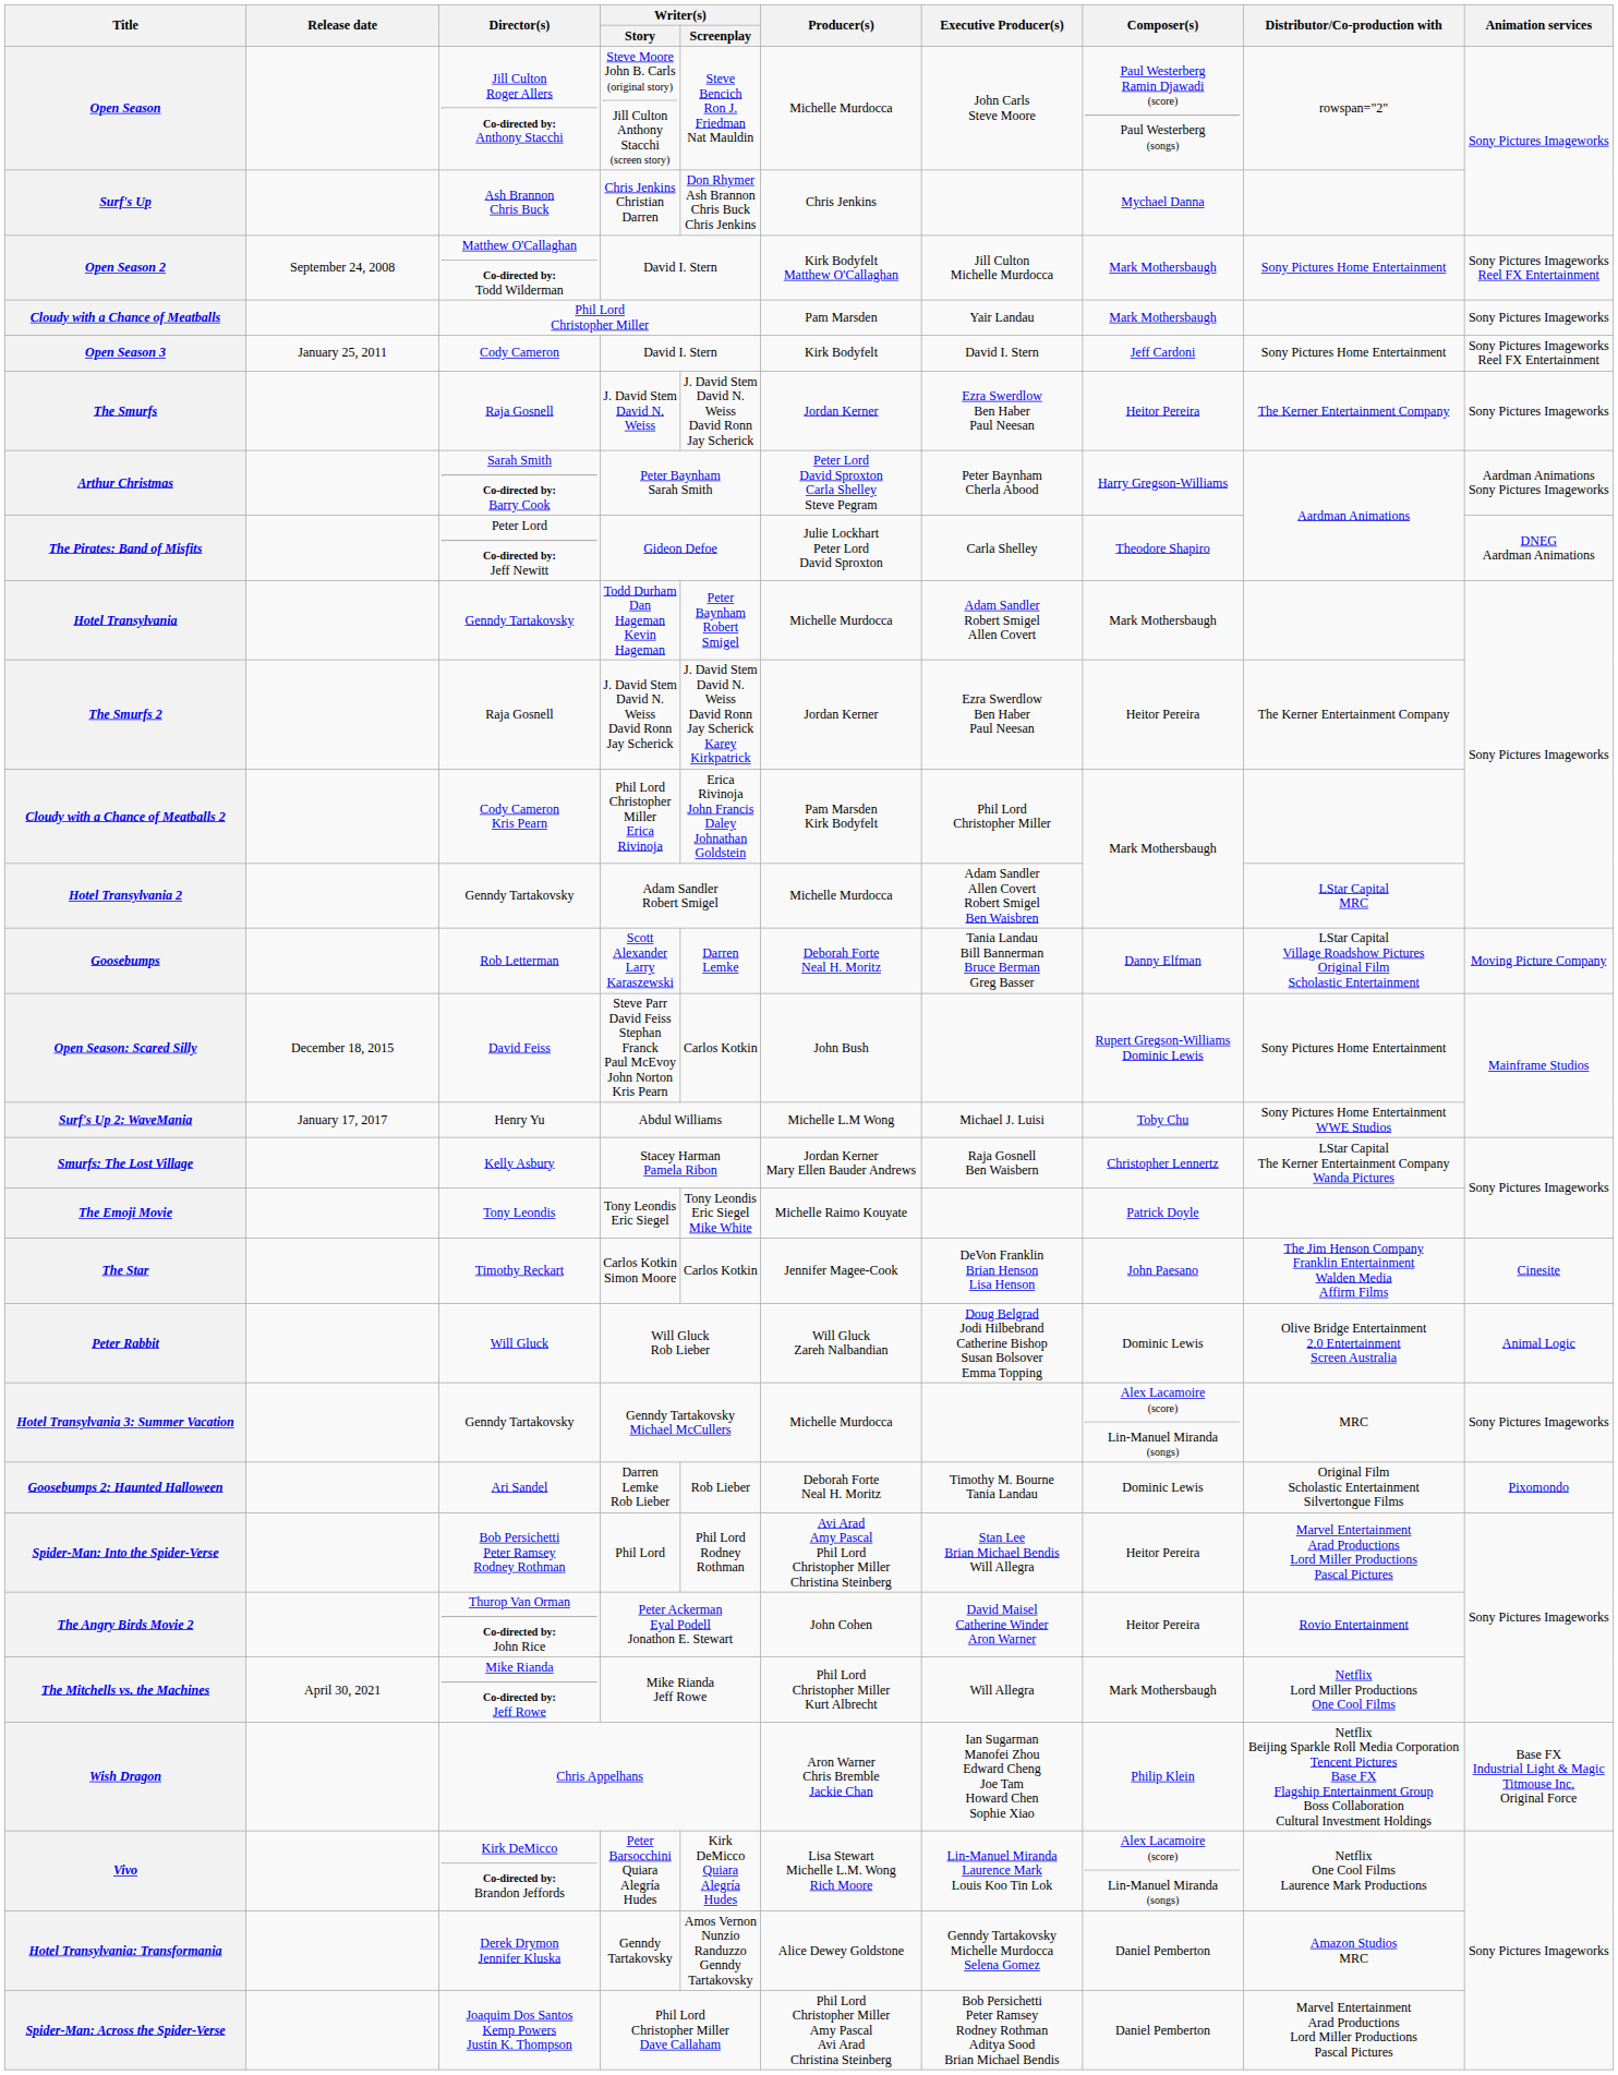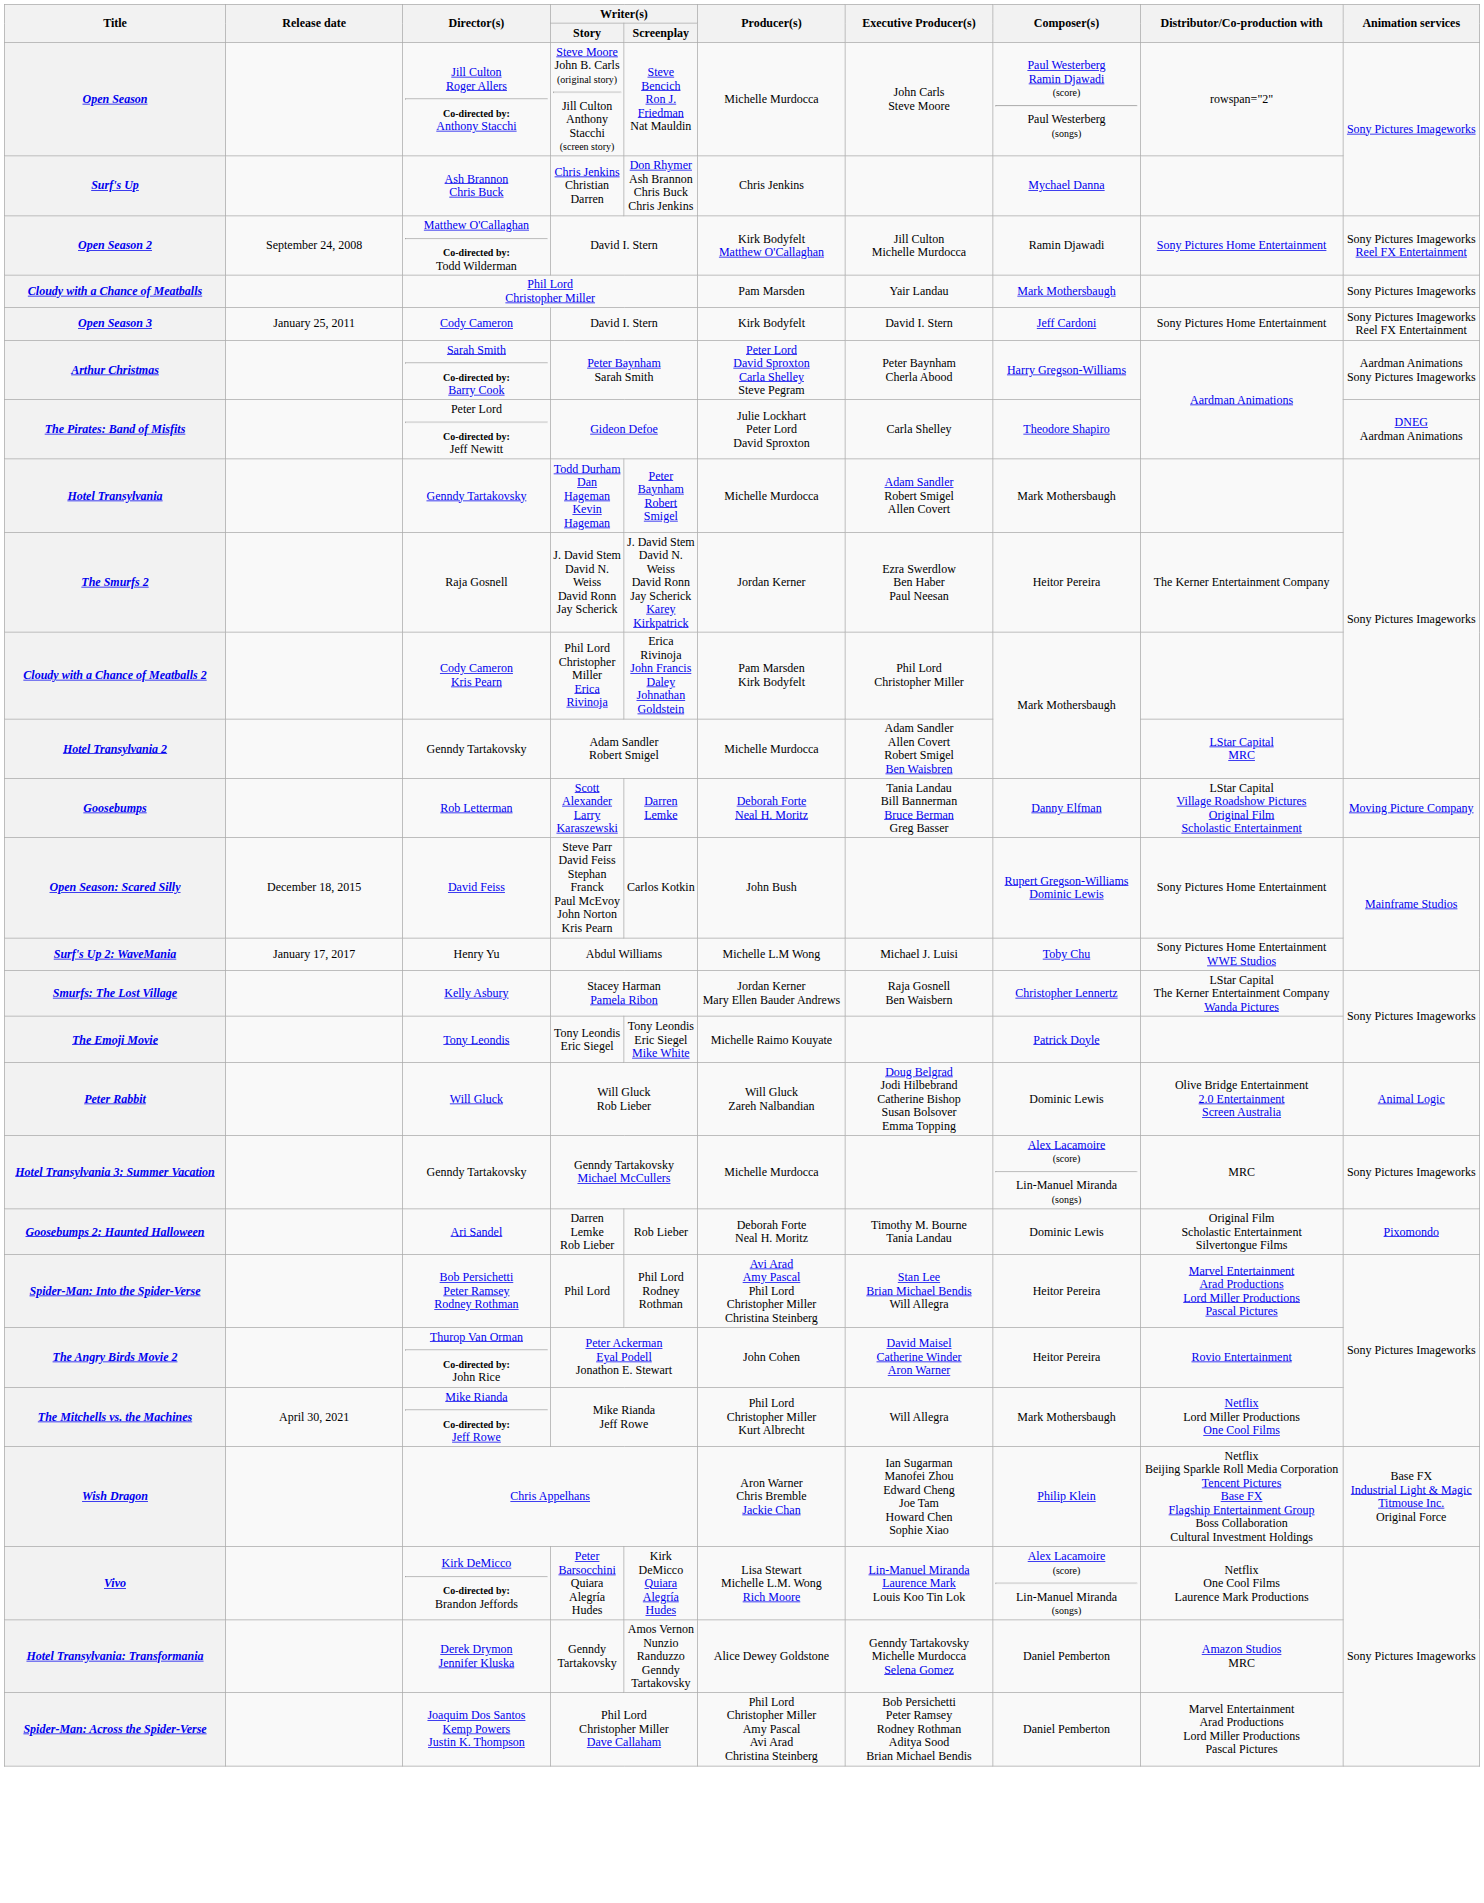Open Season 2 | Composer(s): Mark Mothersbaugh -> Ramin Djawadi
- row: The Smurfs | Raja Gosnell | J. David Stem David N. Weiss | J. David Stem David N. Weiss David Ronn Jay Scherick | Jordan Kerner | Ezra Swerdlow Ben Haber Paul Neesan | Heitor Pereira | The Kerner Entertainment Company | Sony Pictures Imageworks
- row: The Star | Timothy Reckart | Carlos Kotkin Simon Moore | Carlos Kotkin | Jennifer Magee-Cook | DeVon Franklin Brian Henson Lisa Henson | John Paesano | The Jim Henson Company Franklin Entertainment Walden Media Affirm Films | Cinesite
